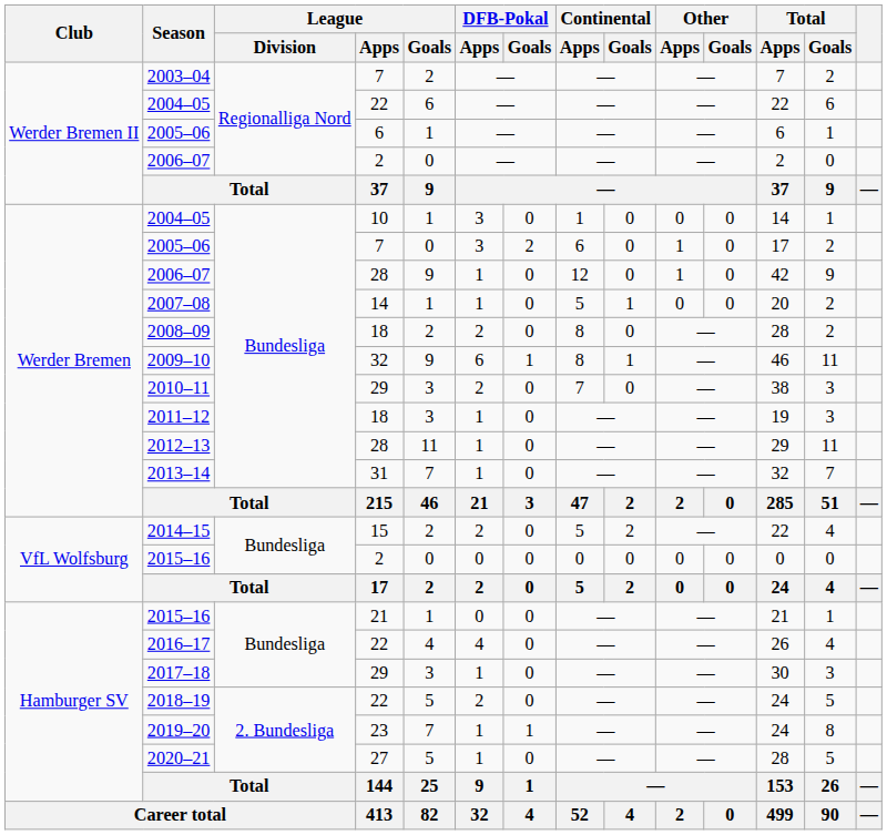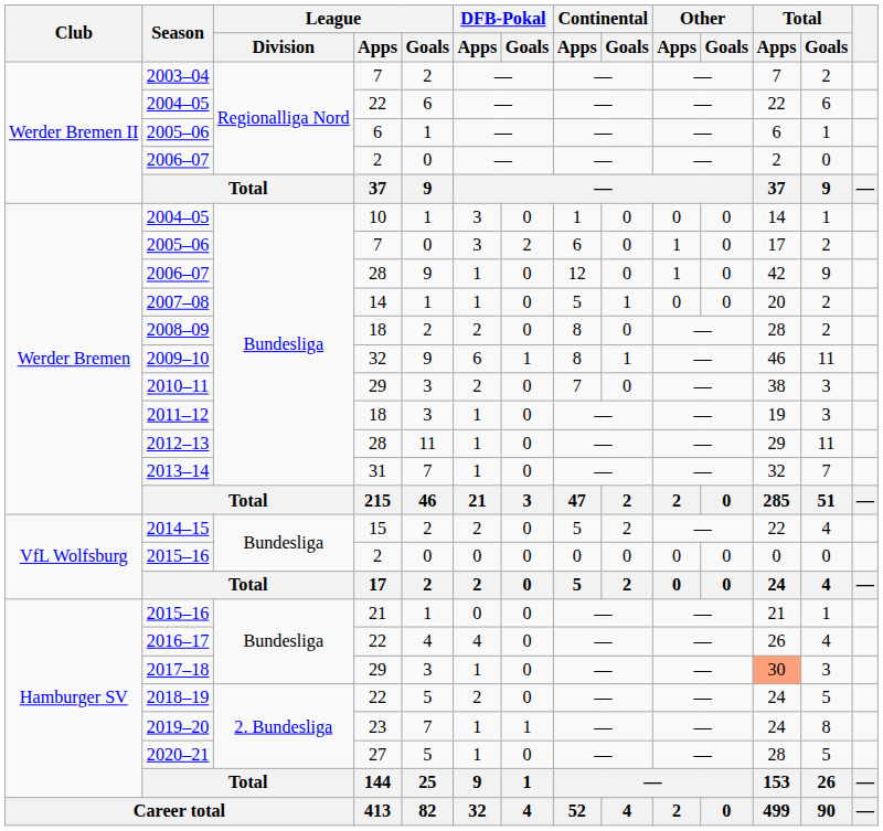2017–18 | Total / Apps: no background -> lightsalmon background
